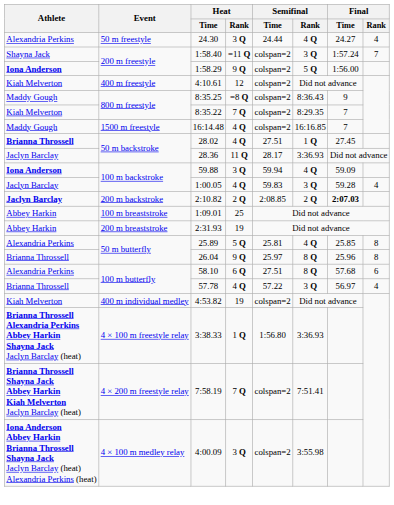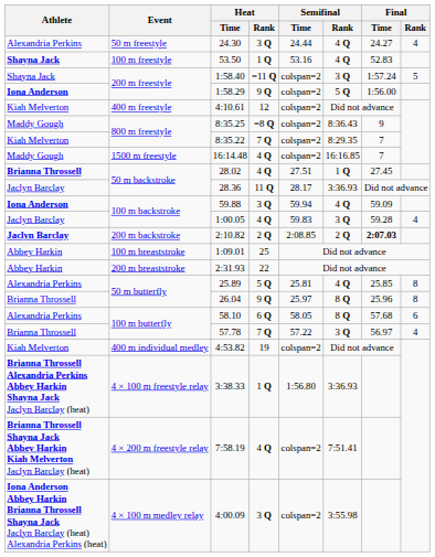+ row: Shayna Jack | 100 m freestyle | 53.50 | 1 Q | 53.16 | 4 Q | 52.83
1:58.40 | Final / Rank: 7 -> 5
2:31.93 | Heat / Rank: 19 -> 22
58.10 | Semifinal / Time: 27.51 -> 58.05
57.78 | Heat / Rank: 4 Q -> 7 Q
7:58.19 | Heat / Rank: 7 Q -> 4 Q
